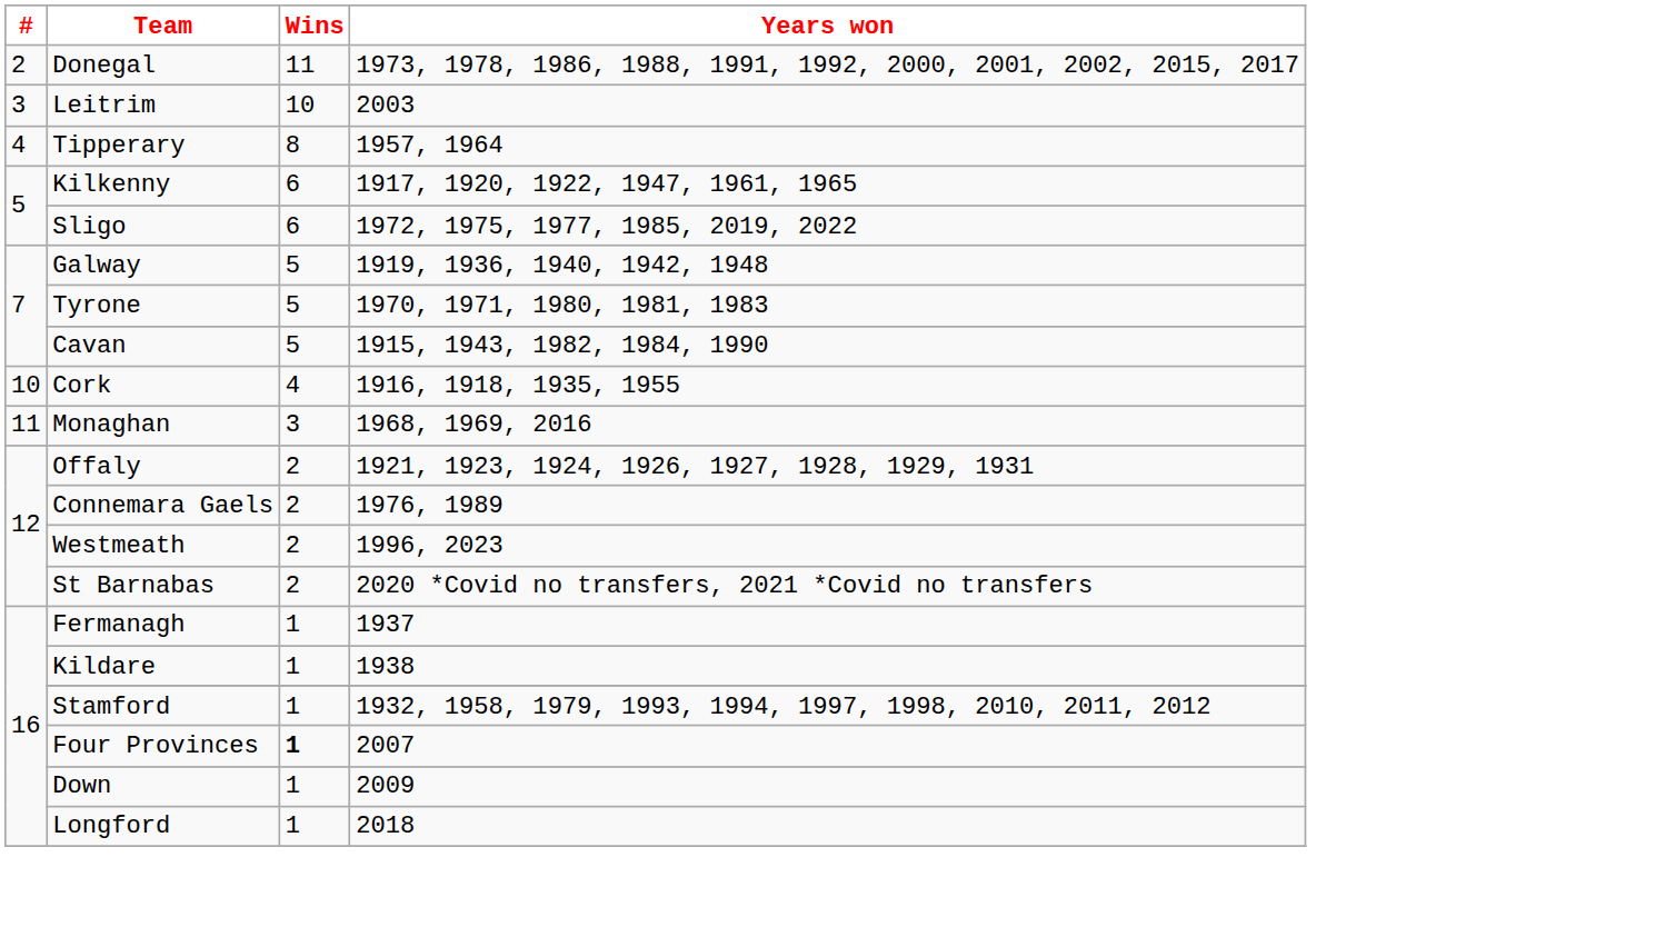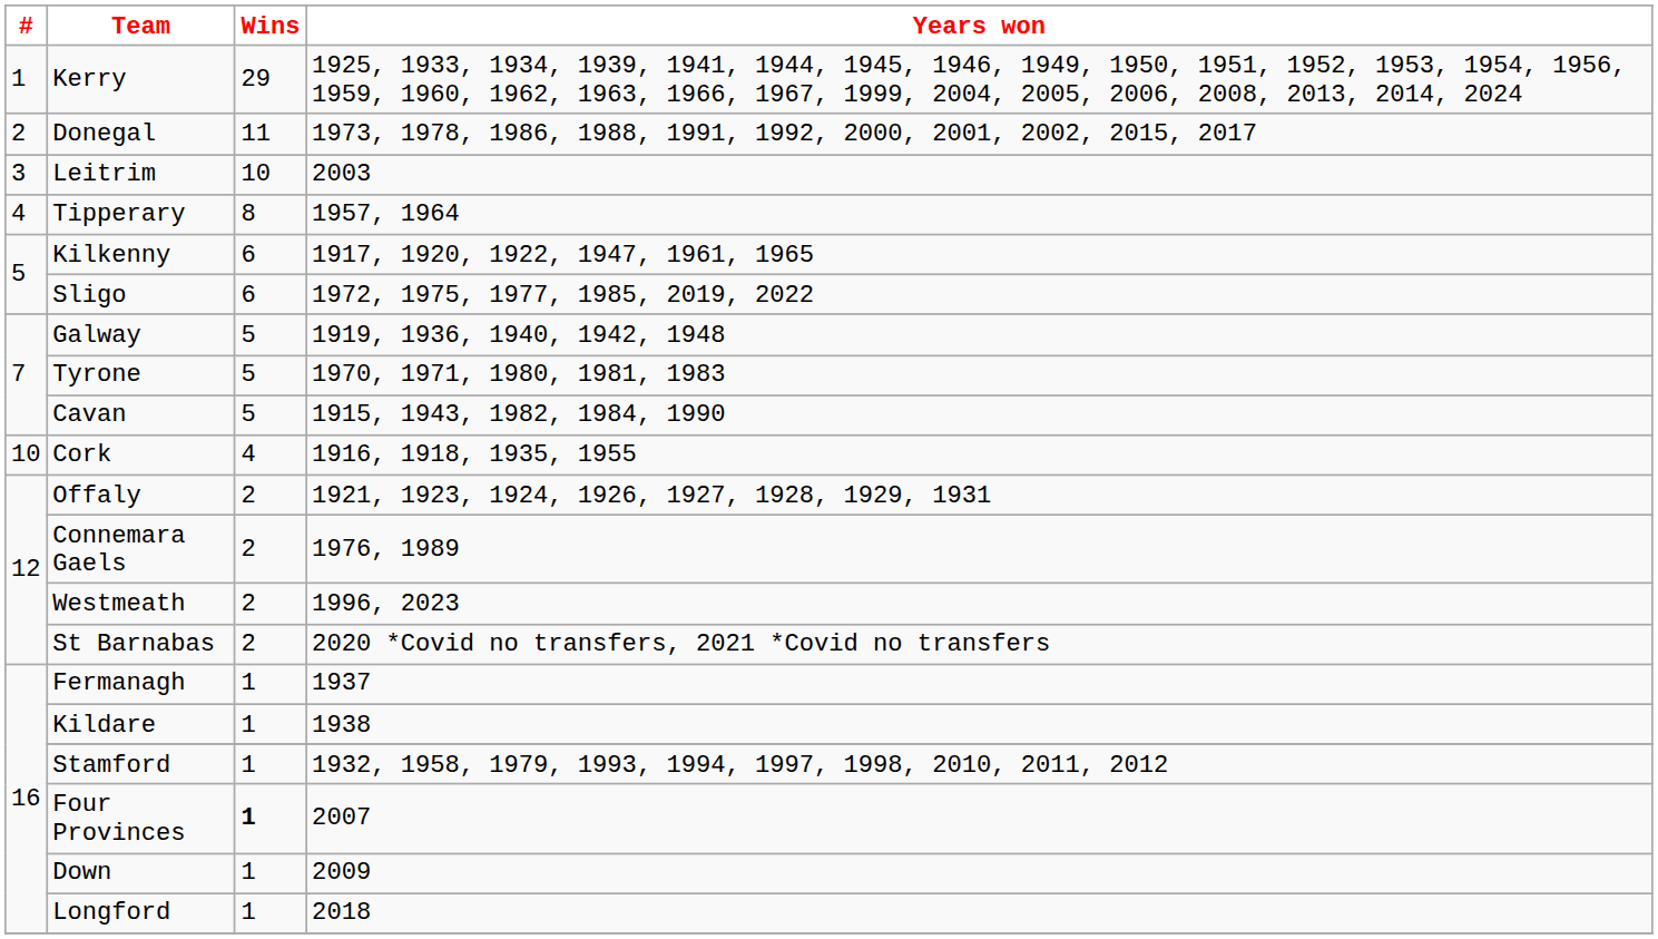+ row: 1 | Kerry | 29 | 1925, 1933, 1934, 1939, 1941, 1944, 1945, 1946, 1949, 1950, 1951, 1952, 1953, 1954, 1956, 1959, 1960, 1962, 1963, 1966, 1967, 1999, 2004, 2005, 2006, 2008, 2013, 2014, 2024
- row: 11 | Monaghan | 3 | 1968, 1969, 2016
